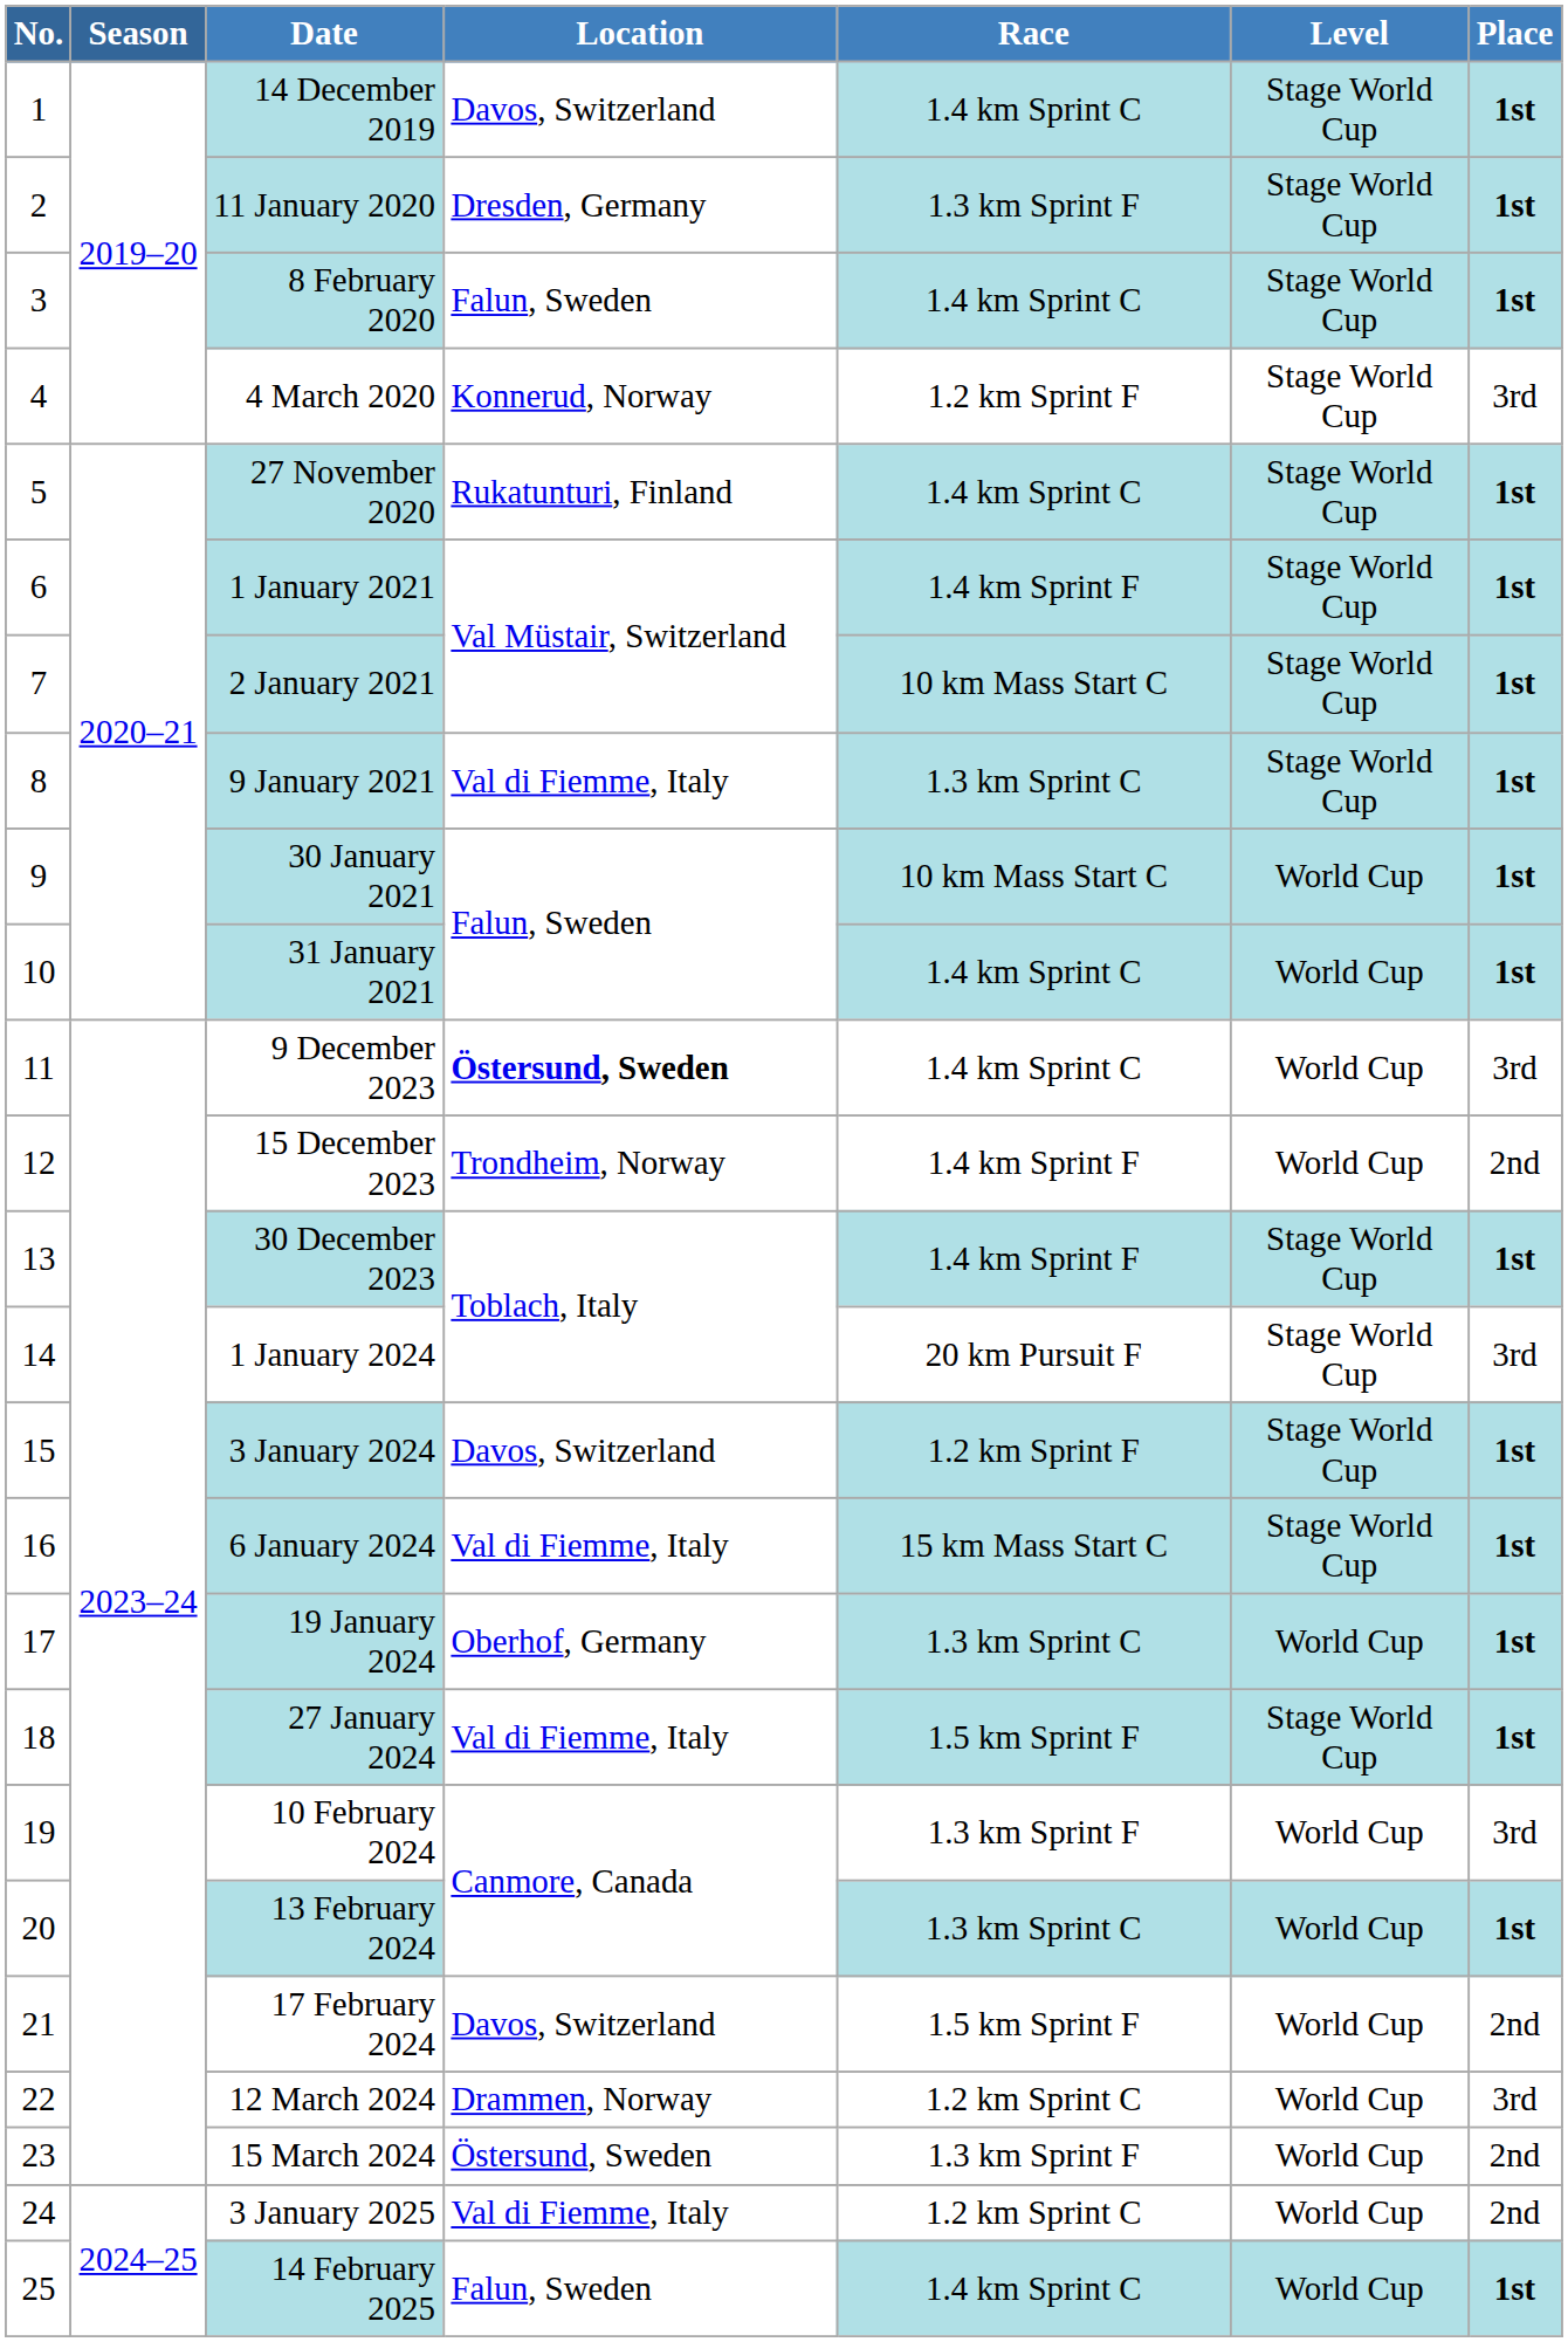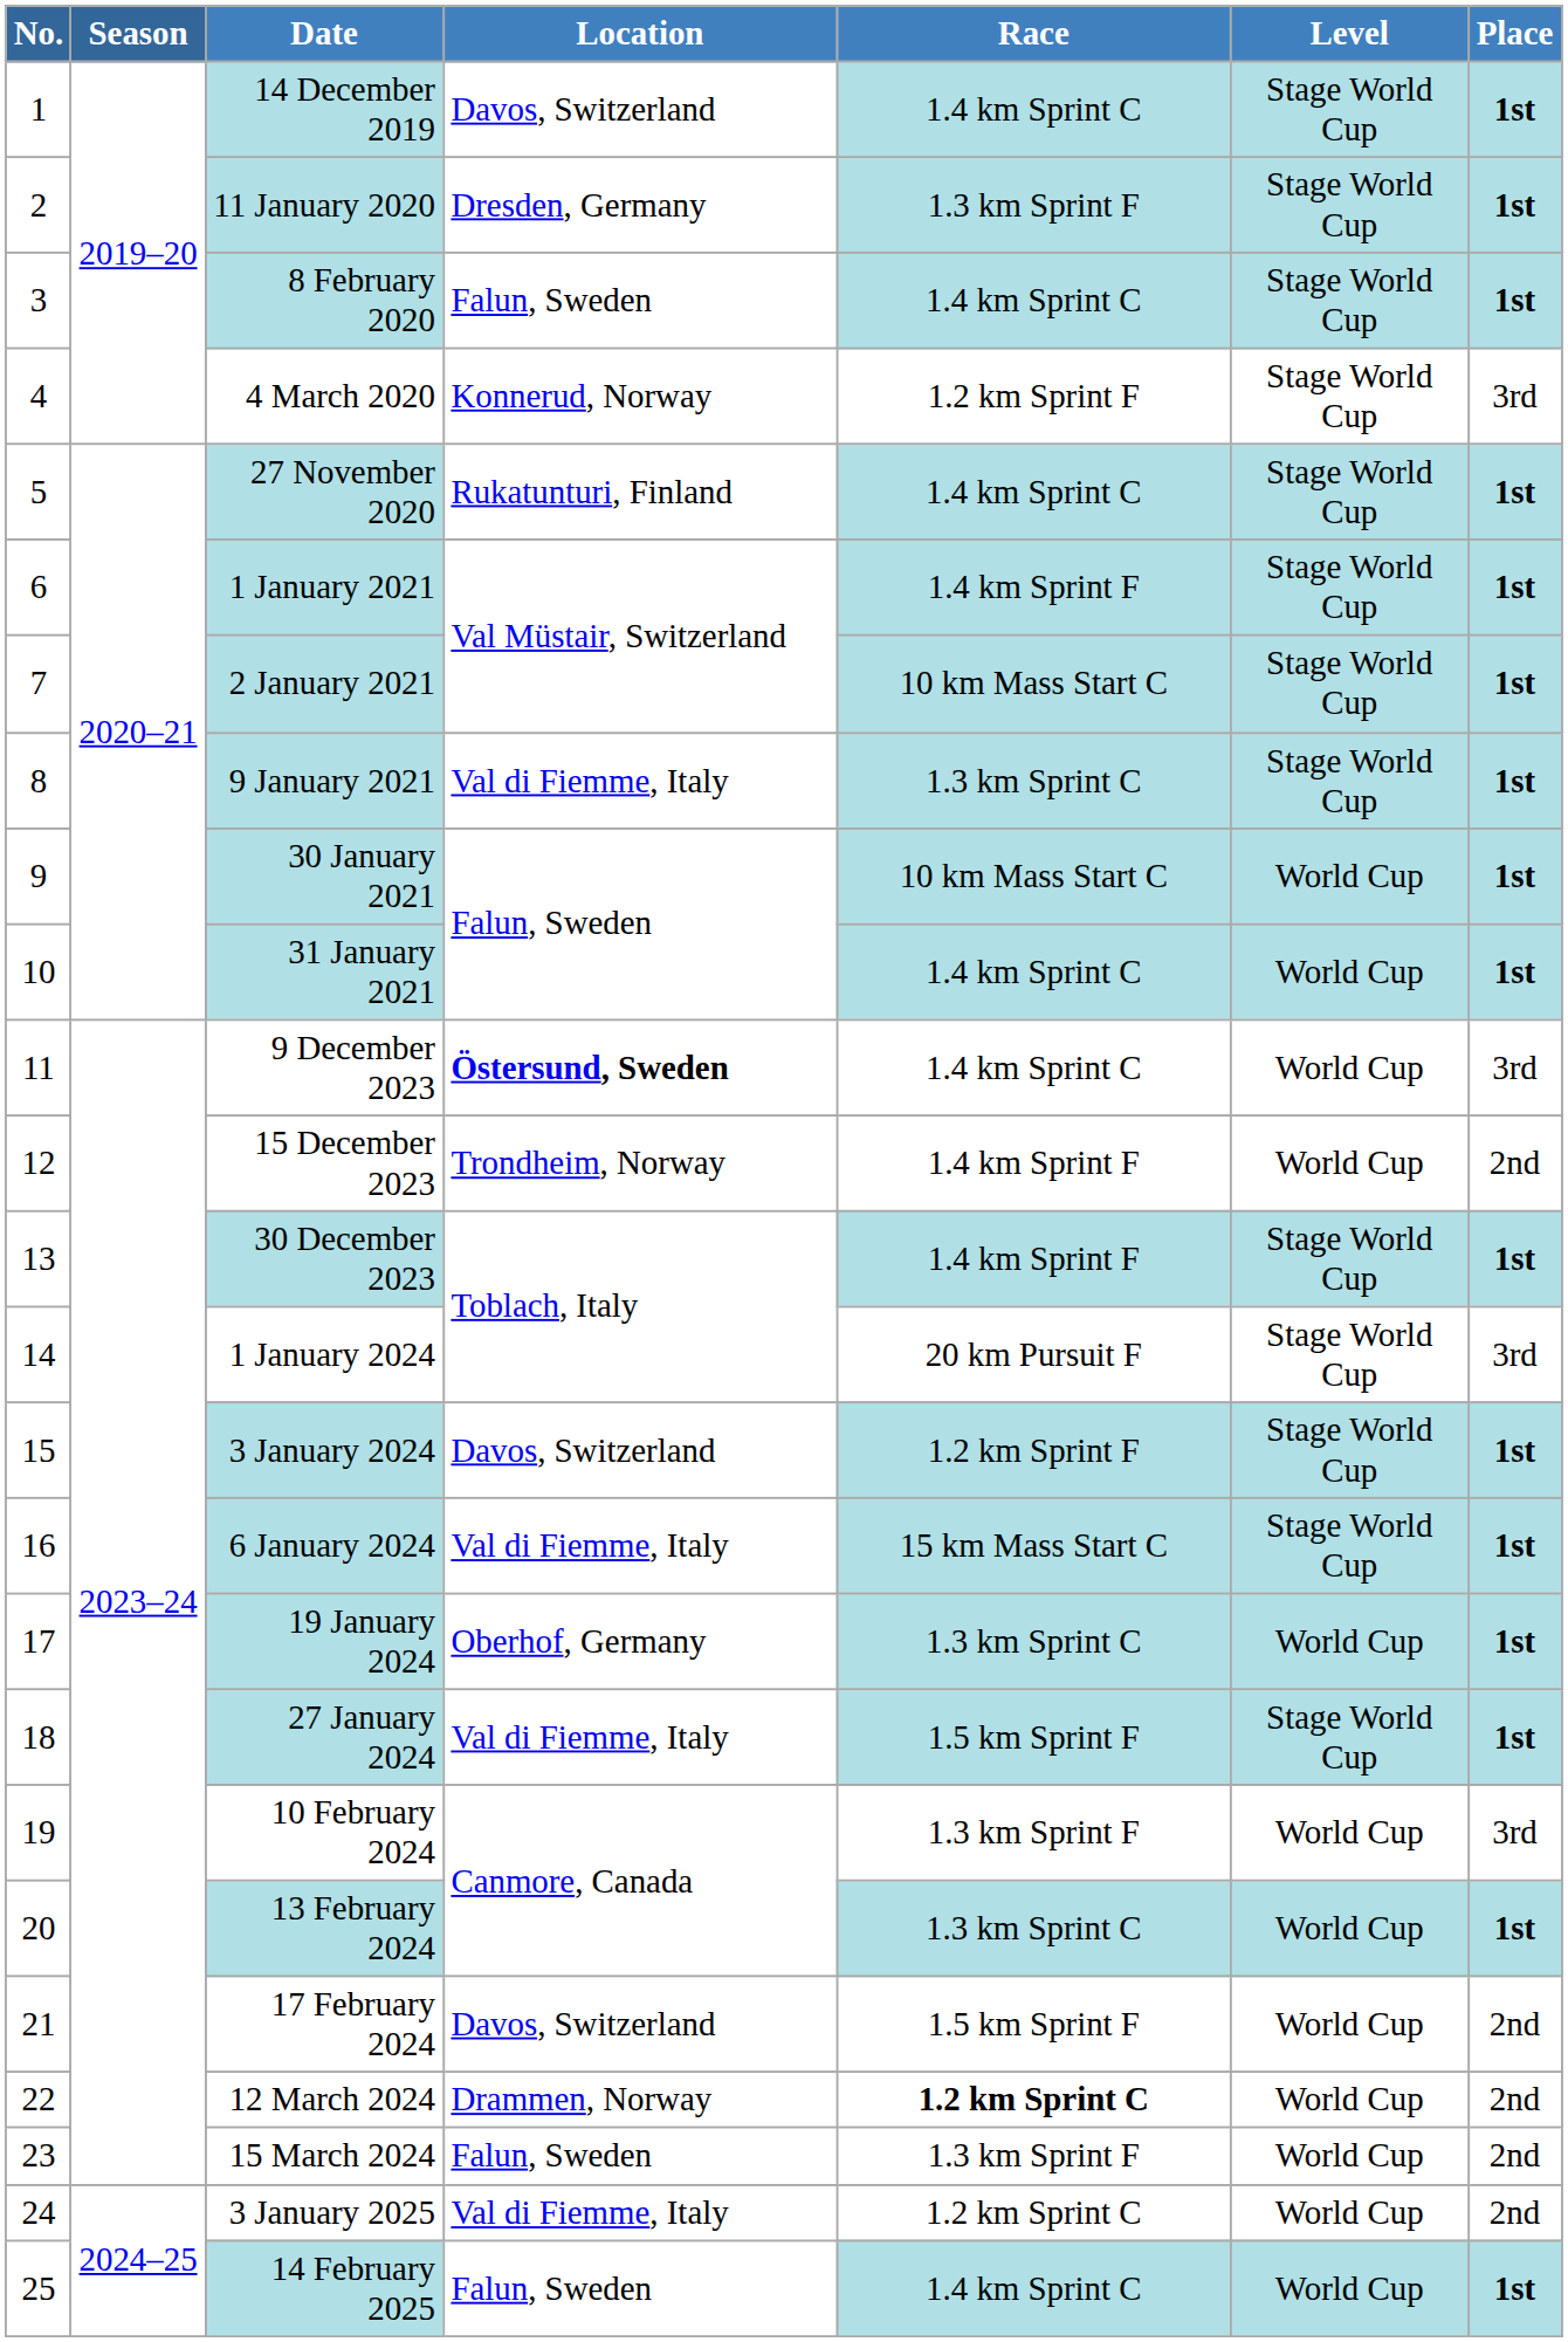12 March 2024 | Race: normal -> bold
12 March 2024 | Place: 3rd -> 2nd
15 March 2024 | Location: Östersund, Sweden -> Falun, Sweden
